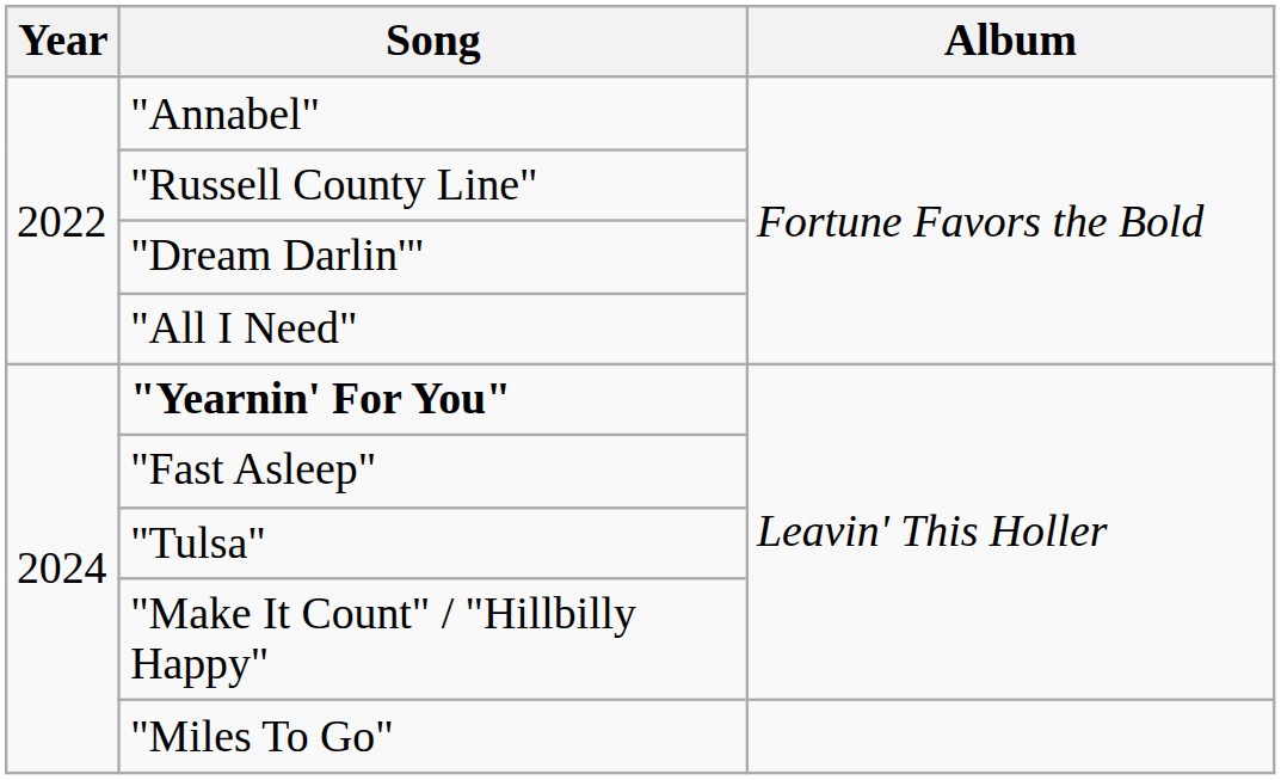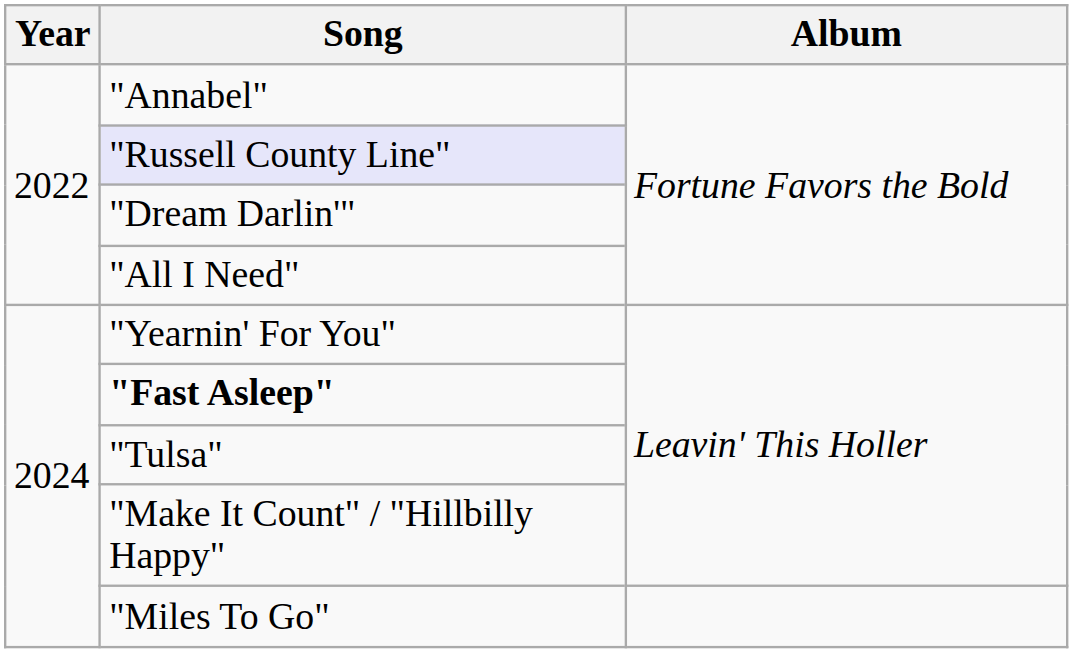"Russell County Line" | Song: no background -> lavender background
"Yearnin' For You" | Song: bold -> normal
"Fast Asleep" | Song: normal -> bold
